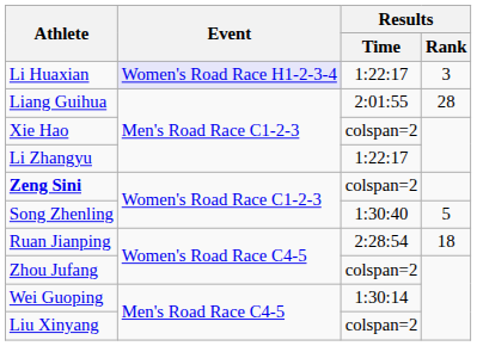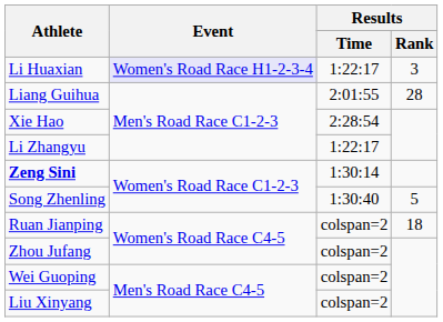Xie Hao | Results / Time: colspan=2 -> 2:28:54
Zeng Sini | Results / Time: colspan=2 -> 1:30:14
Ruan Jianping | Results / Time: 2:28:54 -> colspan=2
Wei Guoping | Results / Time: 1:30:14 -> colspan=2
